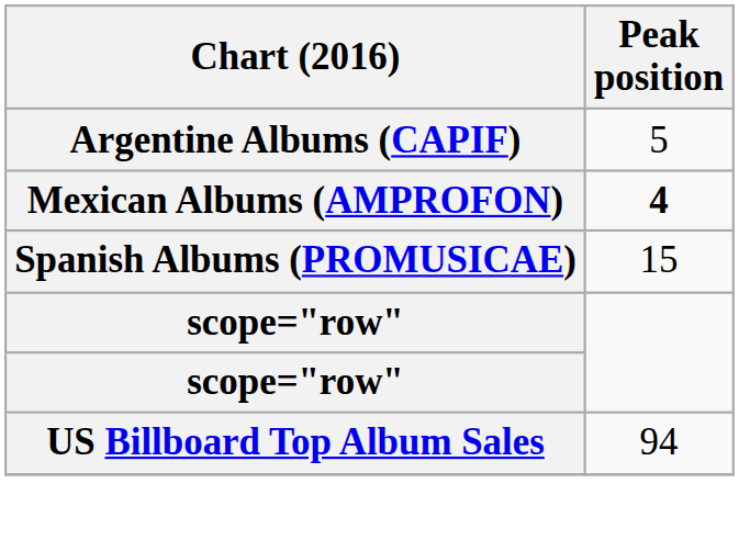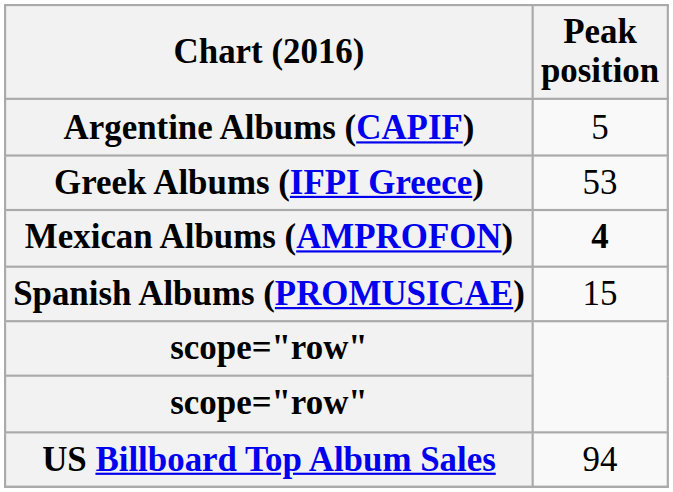+ row: Greek Albums (IFPI Greece) | 53
